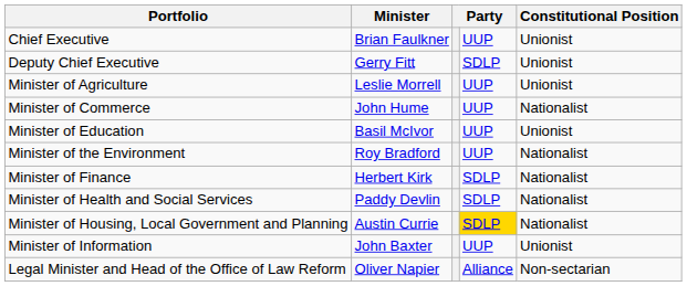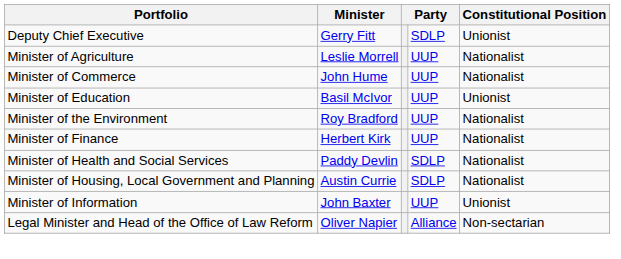- row: Chief Executive | Brian Faulkner | UUP | Unionist
Minister of Agriculture | Constitutional Position: Unionist -> Nationalist
Minister of Finance | column 4: SDLP -> UUP
Minister of Housing, Local Government and Planning | column 4: gold background -> no background
